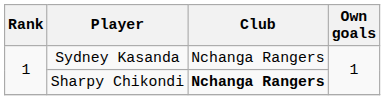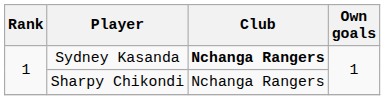Sydney Kasanda | Club: normal -> bold
Sharpy Chikondi | Club: bold -> normal
